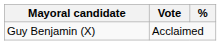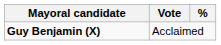Guy Benjamin (X) | Mayoral candidate: normal -> bold
